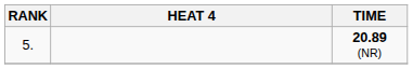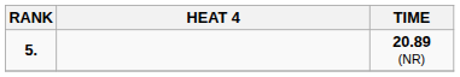20.89 (NR) | RANK: normal -> bold
